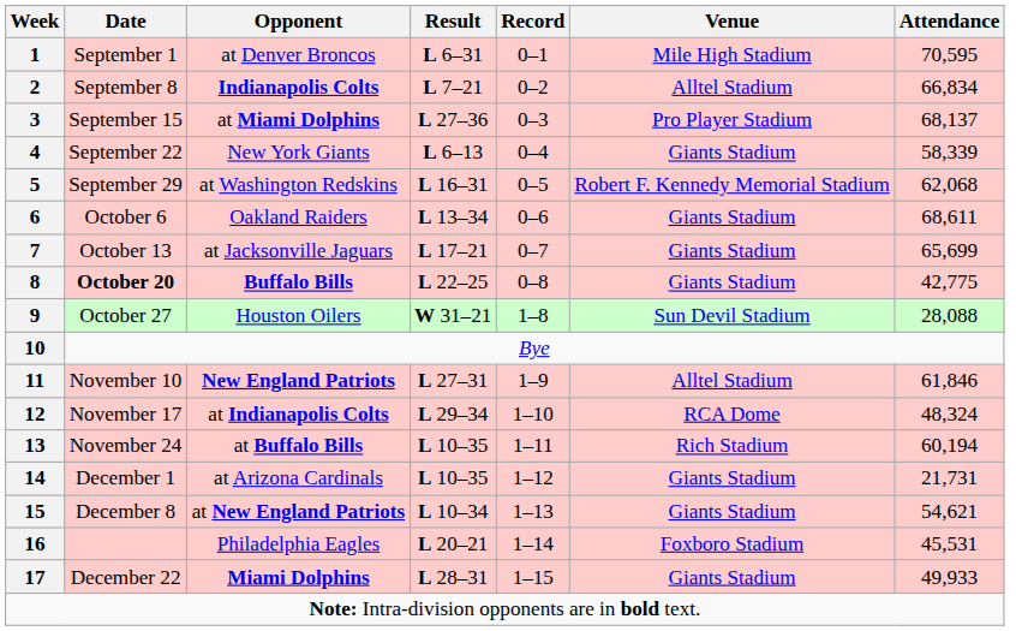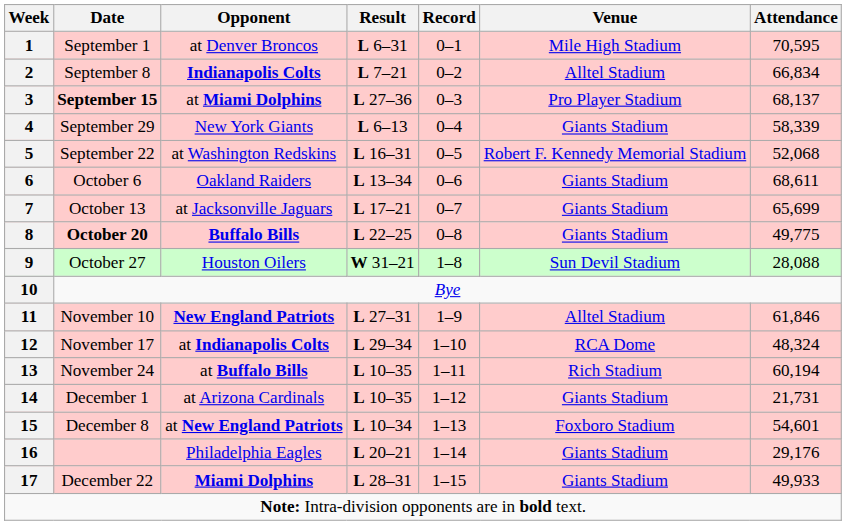3 | Date: normal -> bold
4 | Date: September 22 -> September 29
5 | Date: September 29 -> September 22
5 | Attendance: 62,068 -> 52,068
8 | Attendance: 42,775 -> 49,775
15 | Venue: Giants Stadium -> Foxboro Stadium
15 | Attendance: 54,621 -> 54,601
16 | Venue: Foxboro Stadium -> Giants Stadium
16 | Attendance: 45,531 -> 29,176
